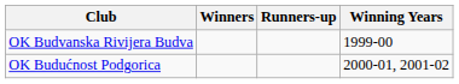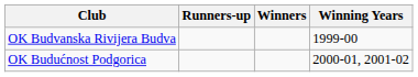columns swapped: Winners <-> Runners-up
